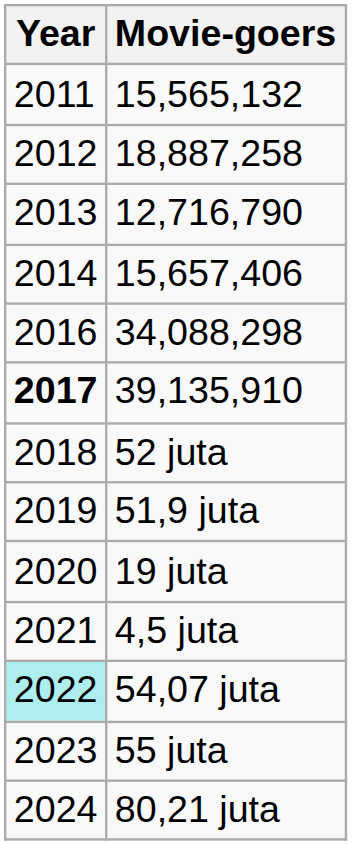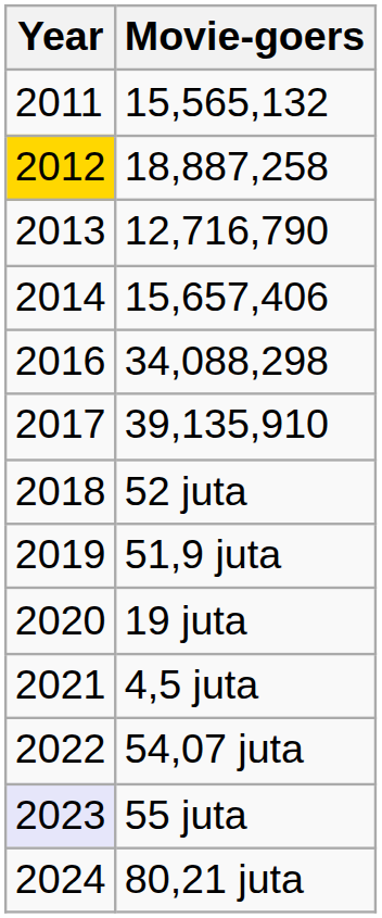18,887,258 | Year: no background -> gold background
39,135,910 | Year: bold -> normal
54,07 juta | Year: paleturquoise background -> no background
55 juta | Year: no background -> lavender background
